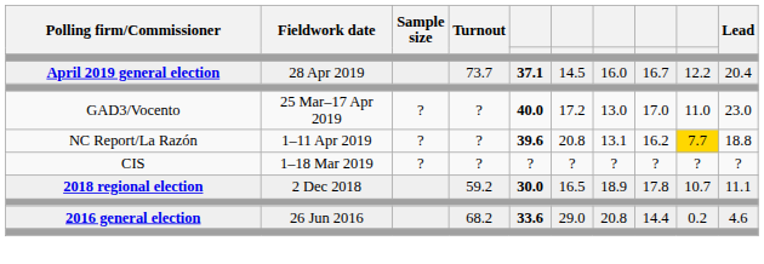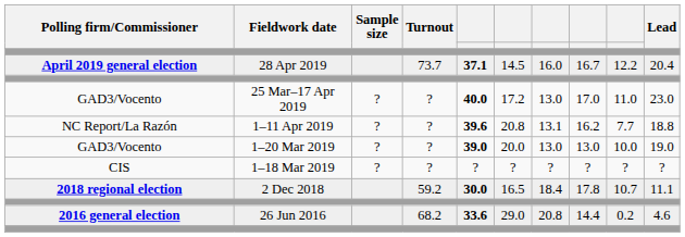1–11 Apr 2019 | column 9: gold background -> no background
+ row: GAD3/Vocento | 1–20 Mar 2019 | ? | ? | 39.0 | 20.0 | 13.0 | 13.0 | 10.0 | 19.0
2 Dec 2018 | column 7: 18.9 -> 18.4
